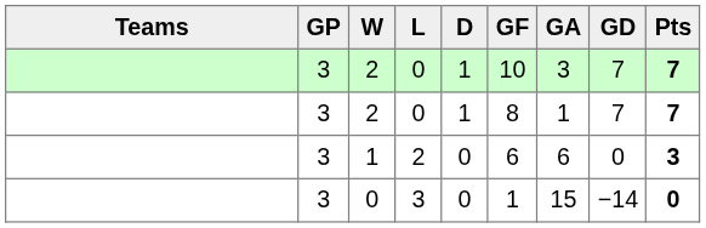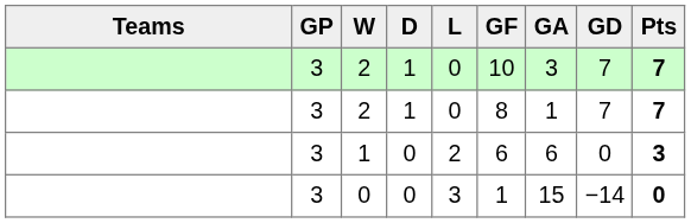columns swapped: D <-> L
